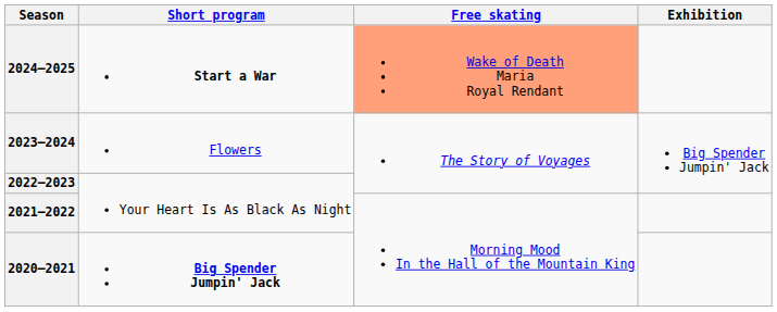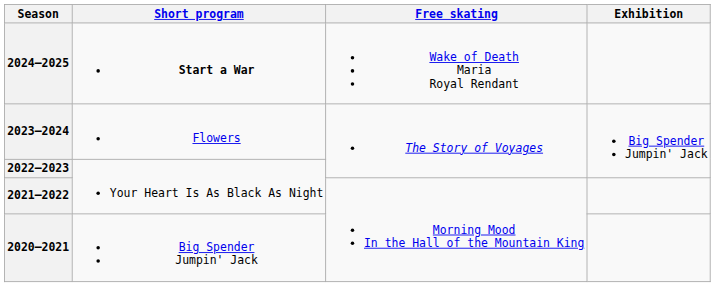2024–2025 | Free skating: lightsalmon background -> no background
2020–2021 | Short program: bold -> normal
